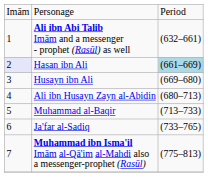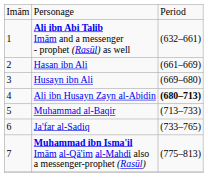Hasan ibn Ali | column 1: lavender background -> no background
Hasan ibn Ali | column 3: lightblue background -> no background
Ali ibn Husayn Zayn al-Abidin | column 3: normal -> bold
